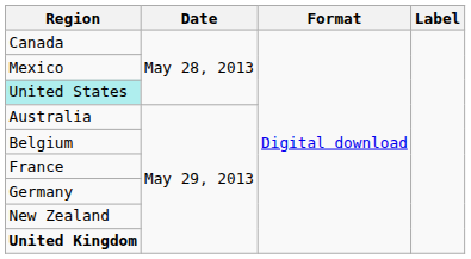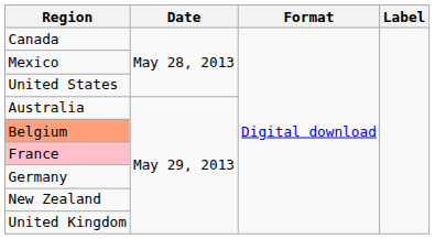United States | Region: paleturquoise background -> no background
Belgium | Region: no background -> lightsalmon background
France | Region: no background -> pink background
United Kingdom | Region: bold -> normal
